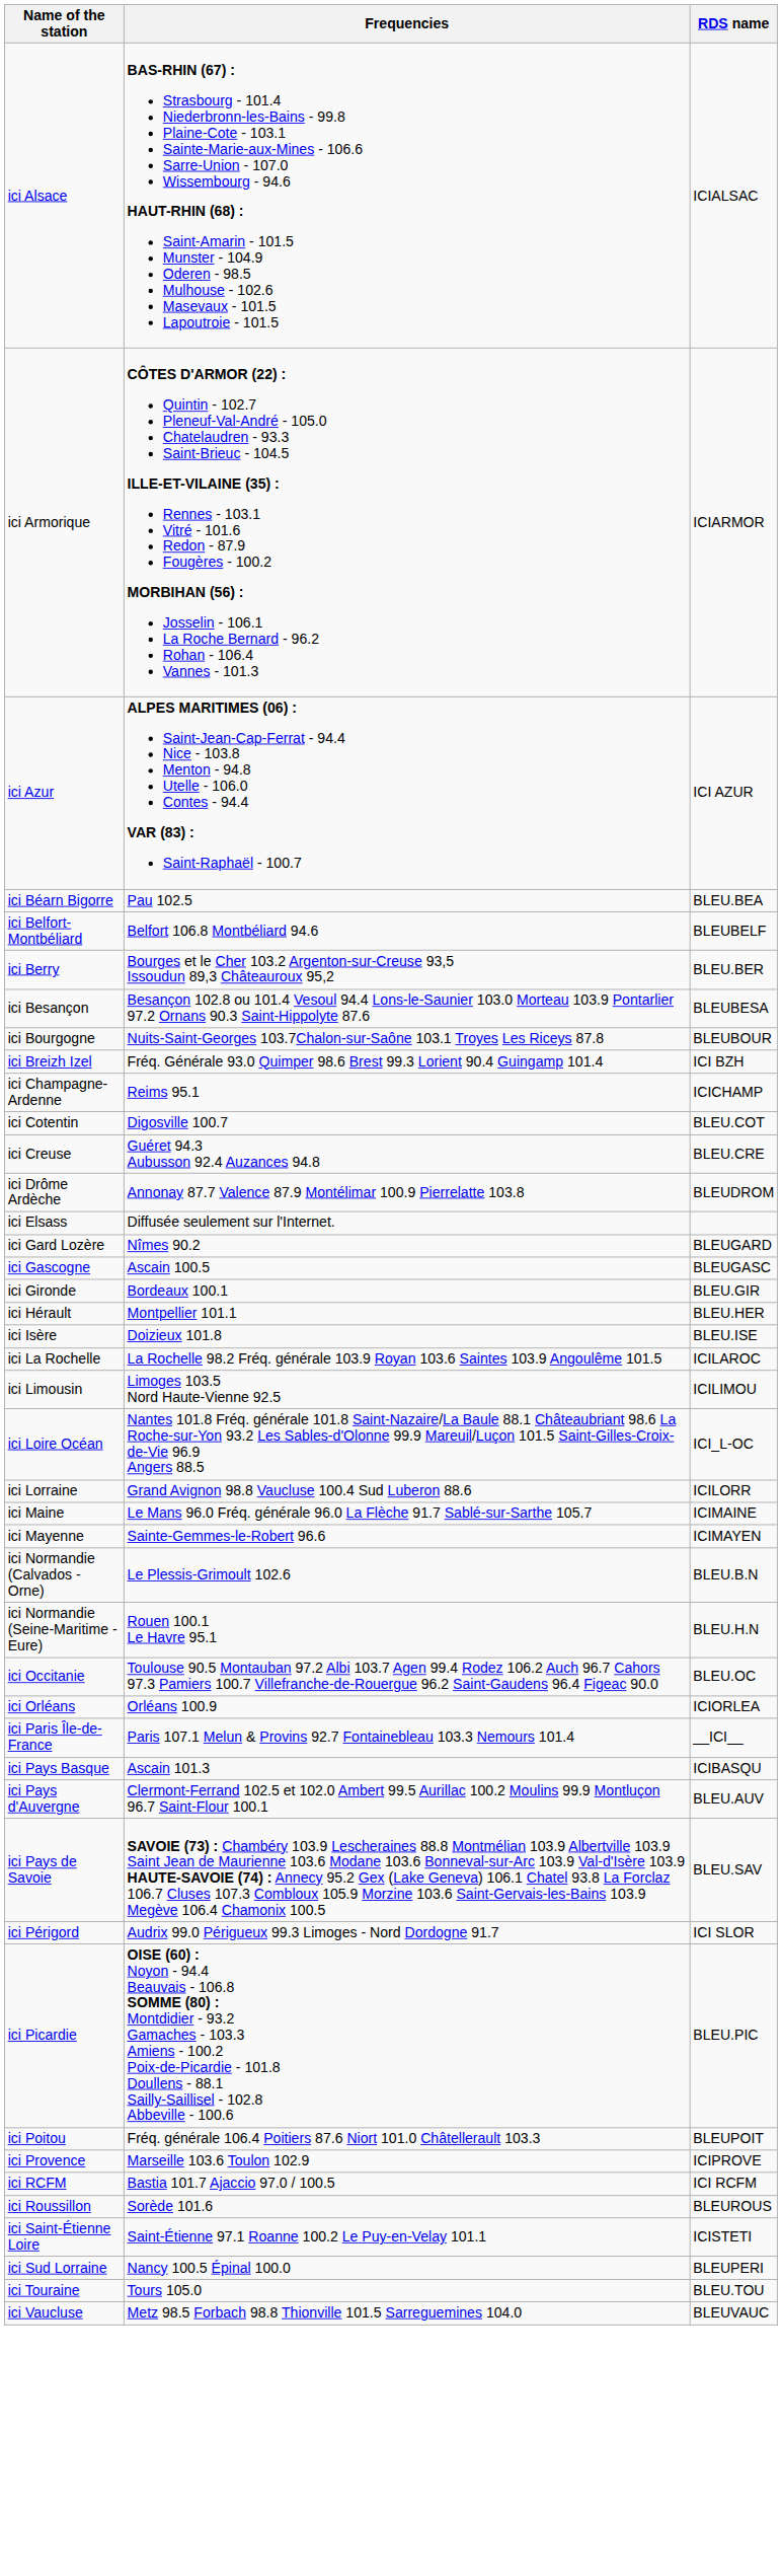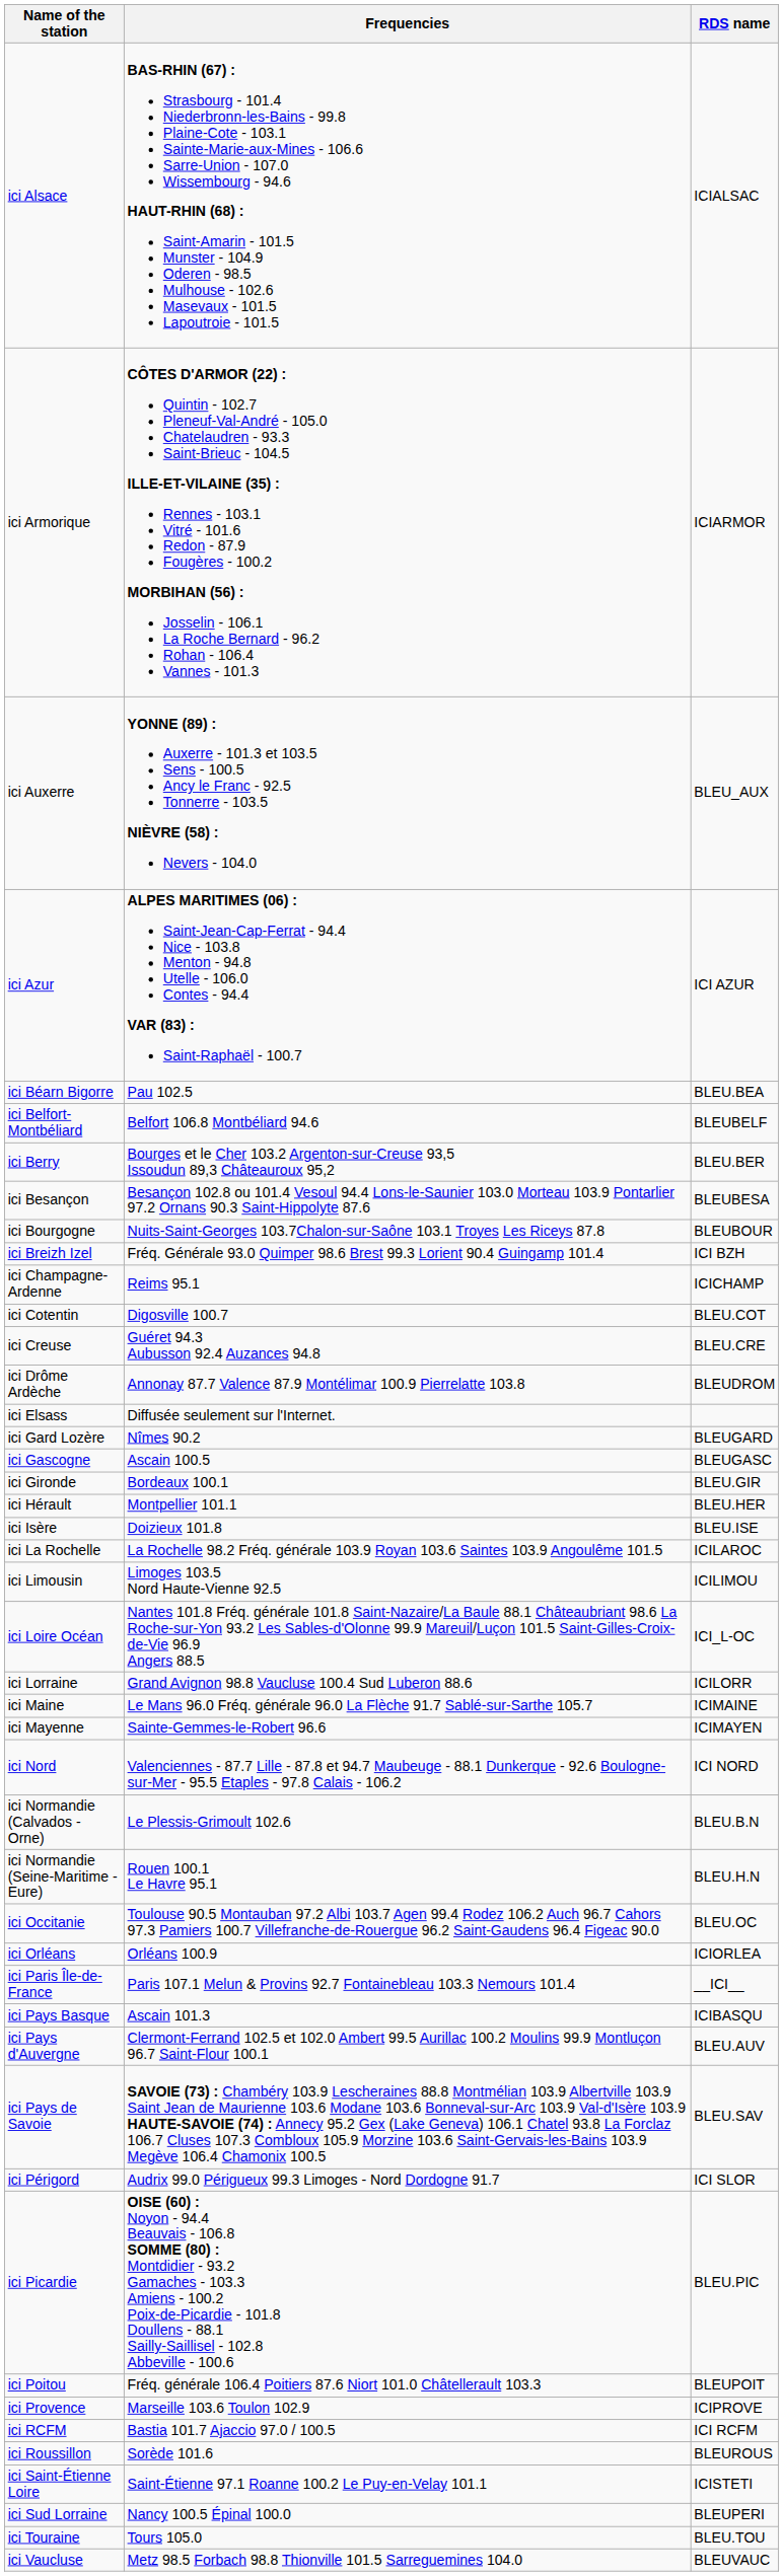+ row: ici Auxerre | YONNE (89) : Auxerre - 101.3 et 103.5 Sens - 100.5 Ancy le Franc - 92.5 Tonnerre - 103.5 NIÈVRE (58) : Nevers - 104.0 | BLEU_AUX
+ row: ici Nord | Valenciennes - 87.7 Lille - 87.8 et 94.7 Maubeuge - 88.1 Dunkerque - 92.6 Boulogne-sur-Mer - 95.5 Etaples - 97.8 Calais - 106.2 | ICI NORD
